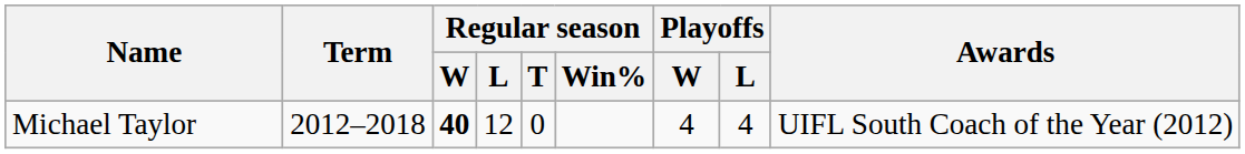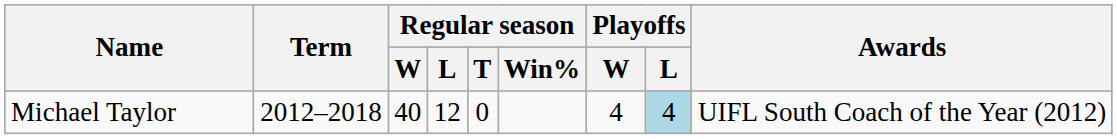Michael Taylor | Regular season / W: bold -> normal
Michael Taylor | Playoffs / L: no background -> lightblue background
